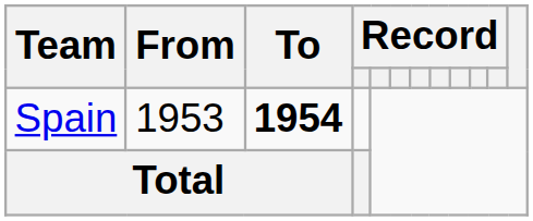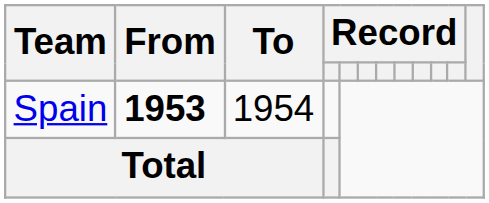Spain | From: normal -> bold
Spain | To: bold -> normal
